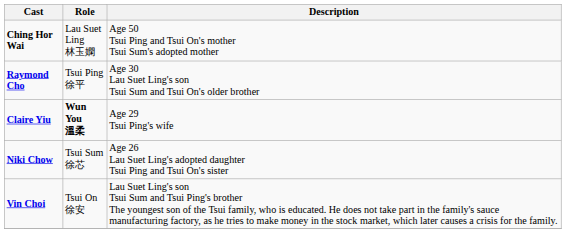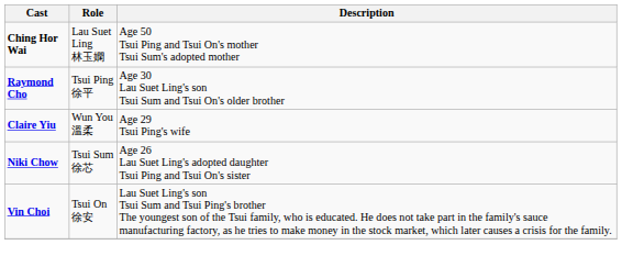Claire Yiu | Role: bold -> normal
